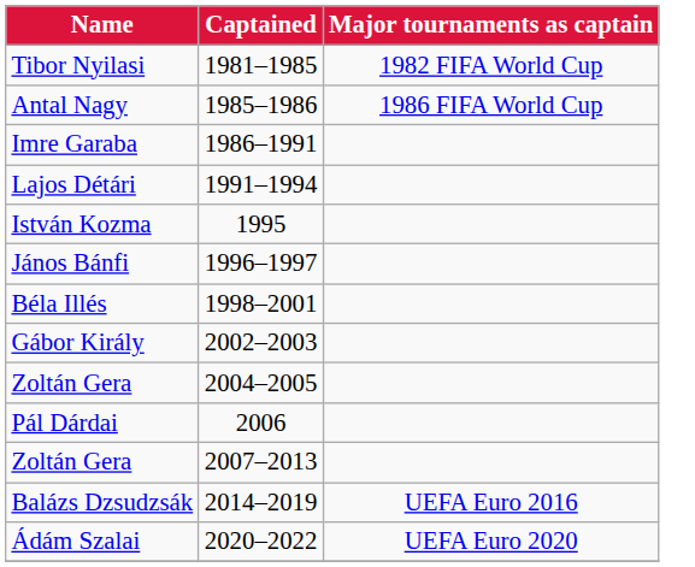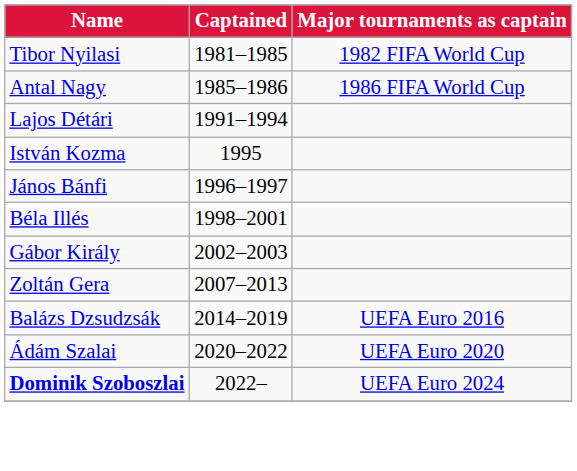- row: Imre Garaba | 1986–1991
- row: Zoltán Gera | 2004–2005
- row: Pál Dárdai | 2006
+ row: Dominik Szoboszlai | 2022– | UEFA Euro 2024
